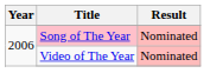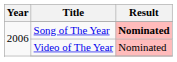Song of The Year | Title: pink background -> no background
Song of The Year | Result: normal -> bold
